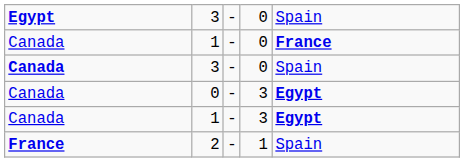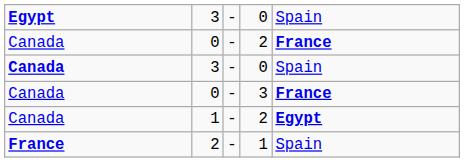row 2 | column 2: 1 -> 0
row 2 | column 4: 0 -> 2
row 4 | column 5: Egypt -> France
row 5 | column 4: 3 -> 2
